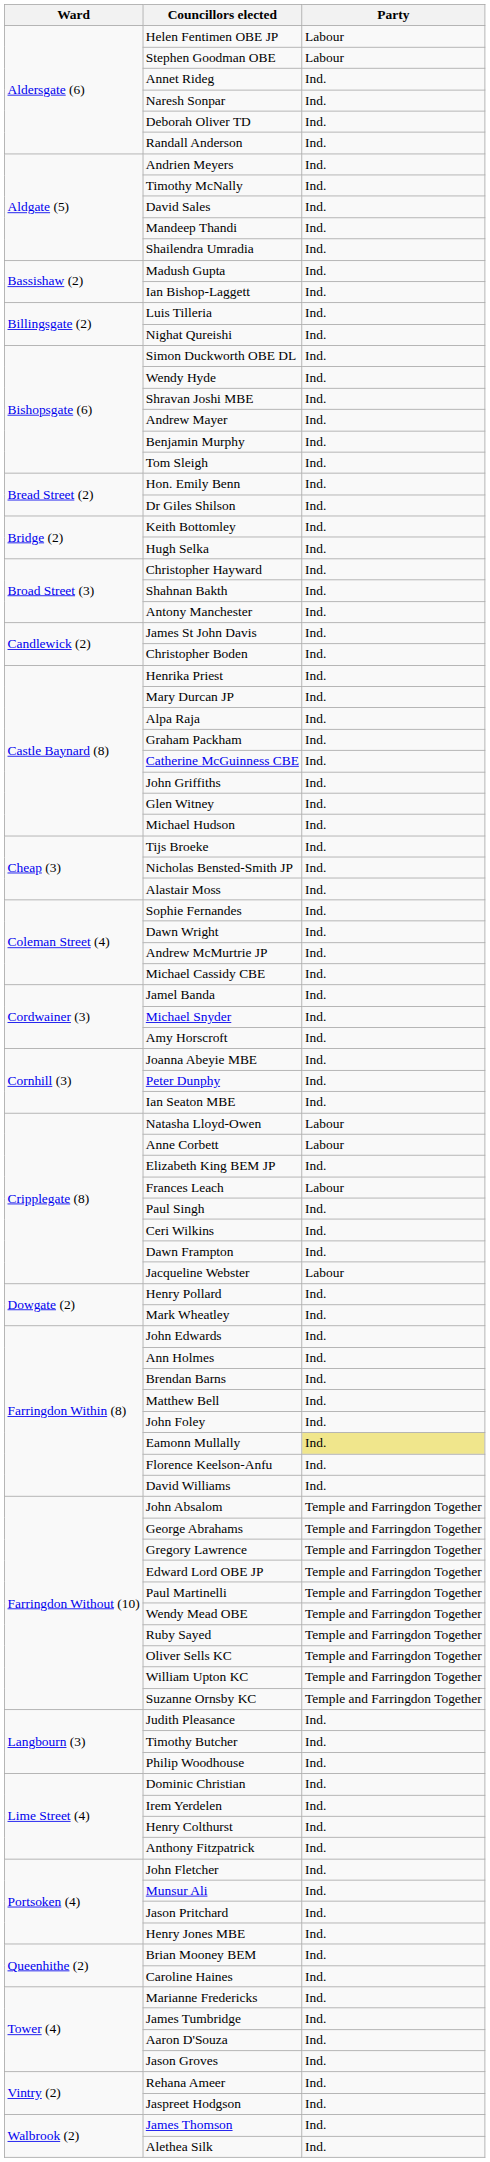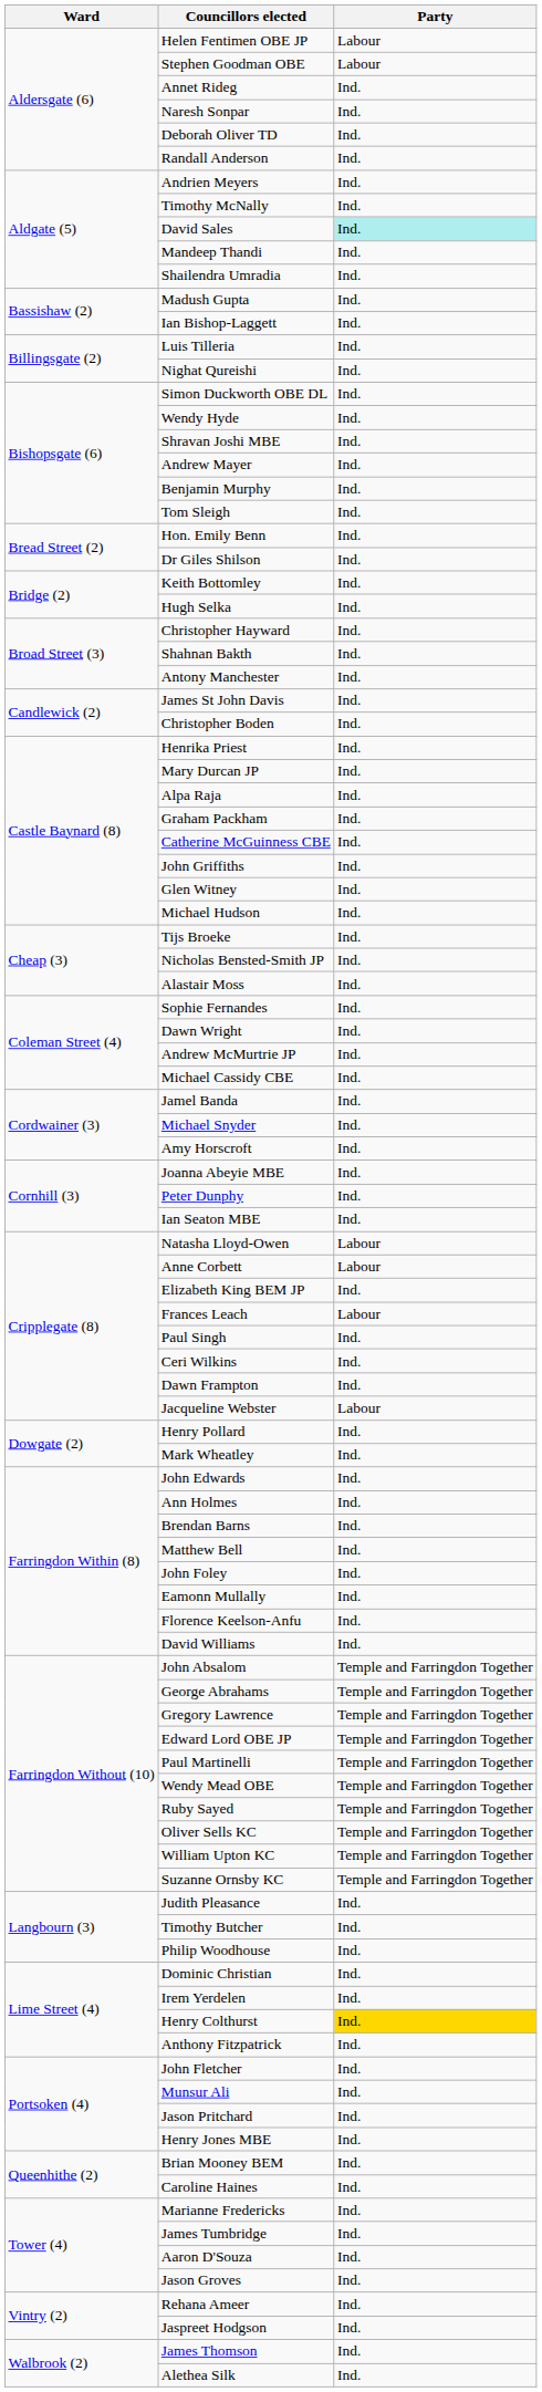David Sales | column 3: no background -> paleturquoise background
Eamonn Mullally | column 3: khaki background -> no background
Henry Colthurst | column 3: no background -> gold background
